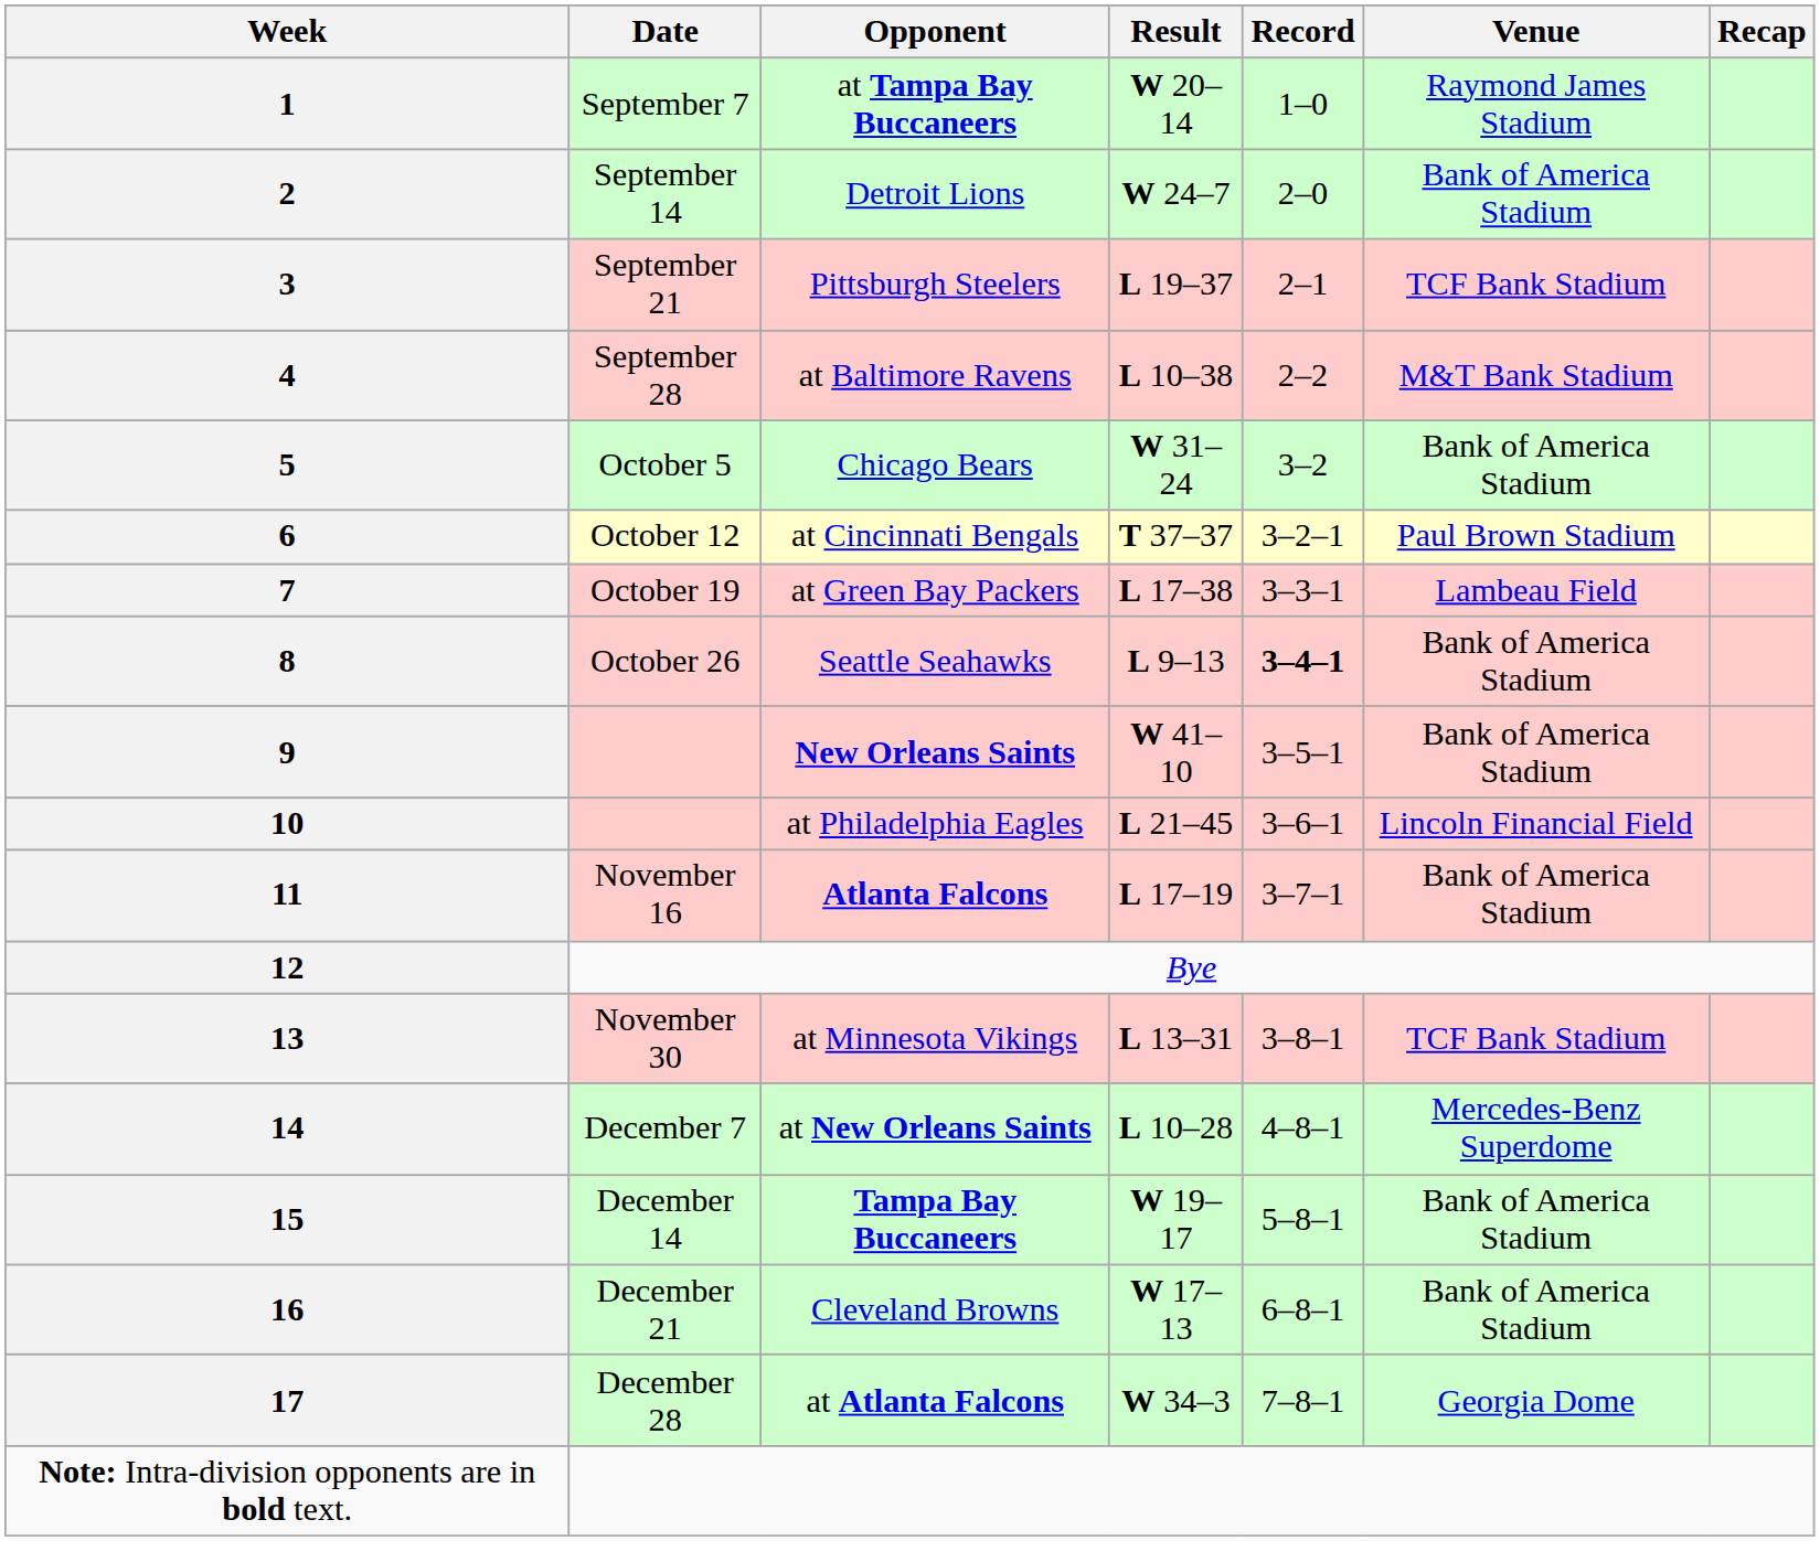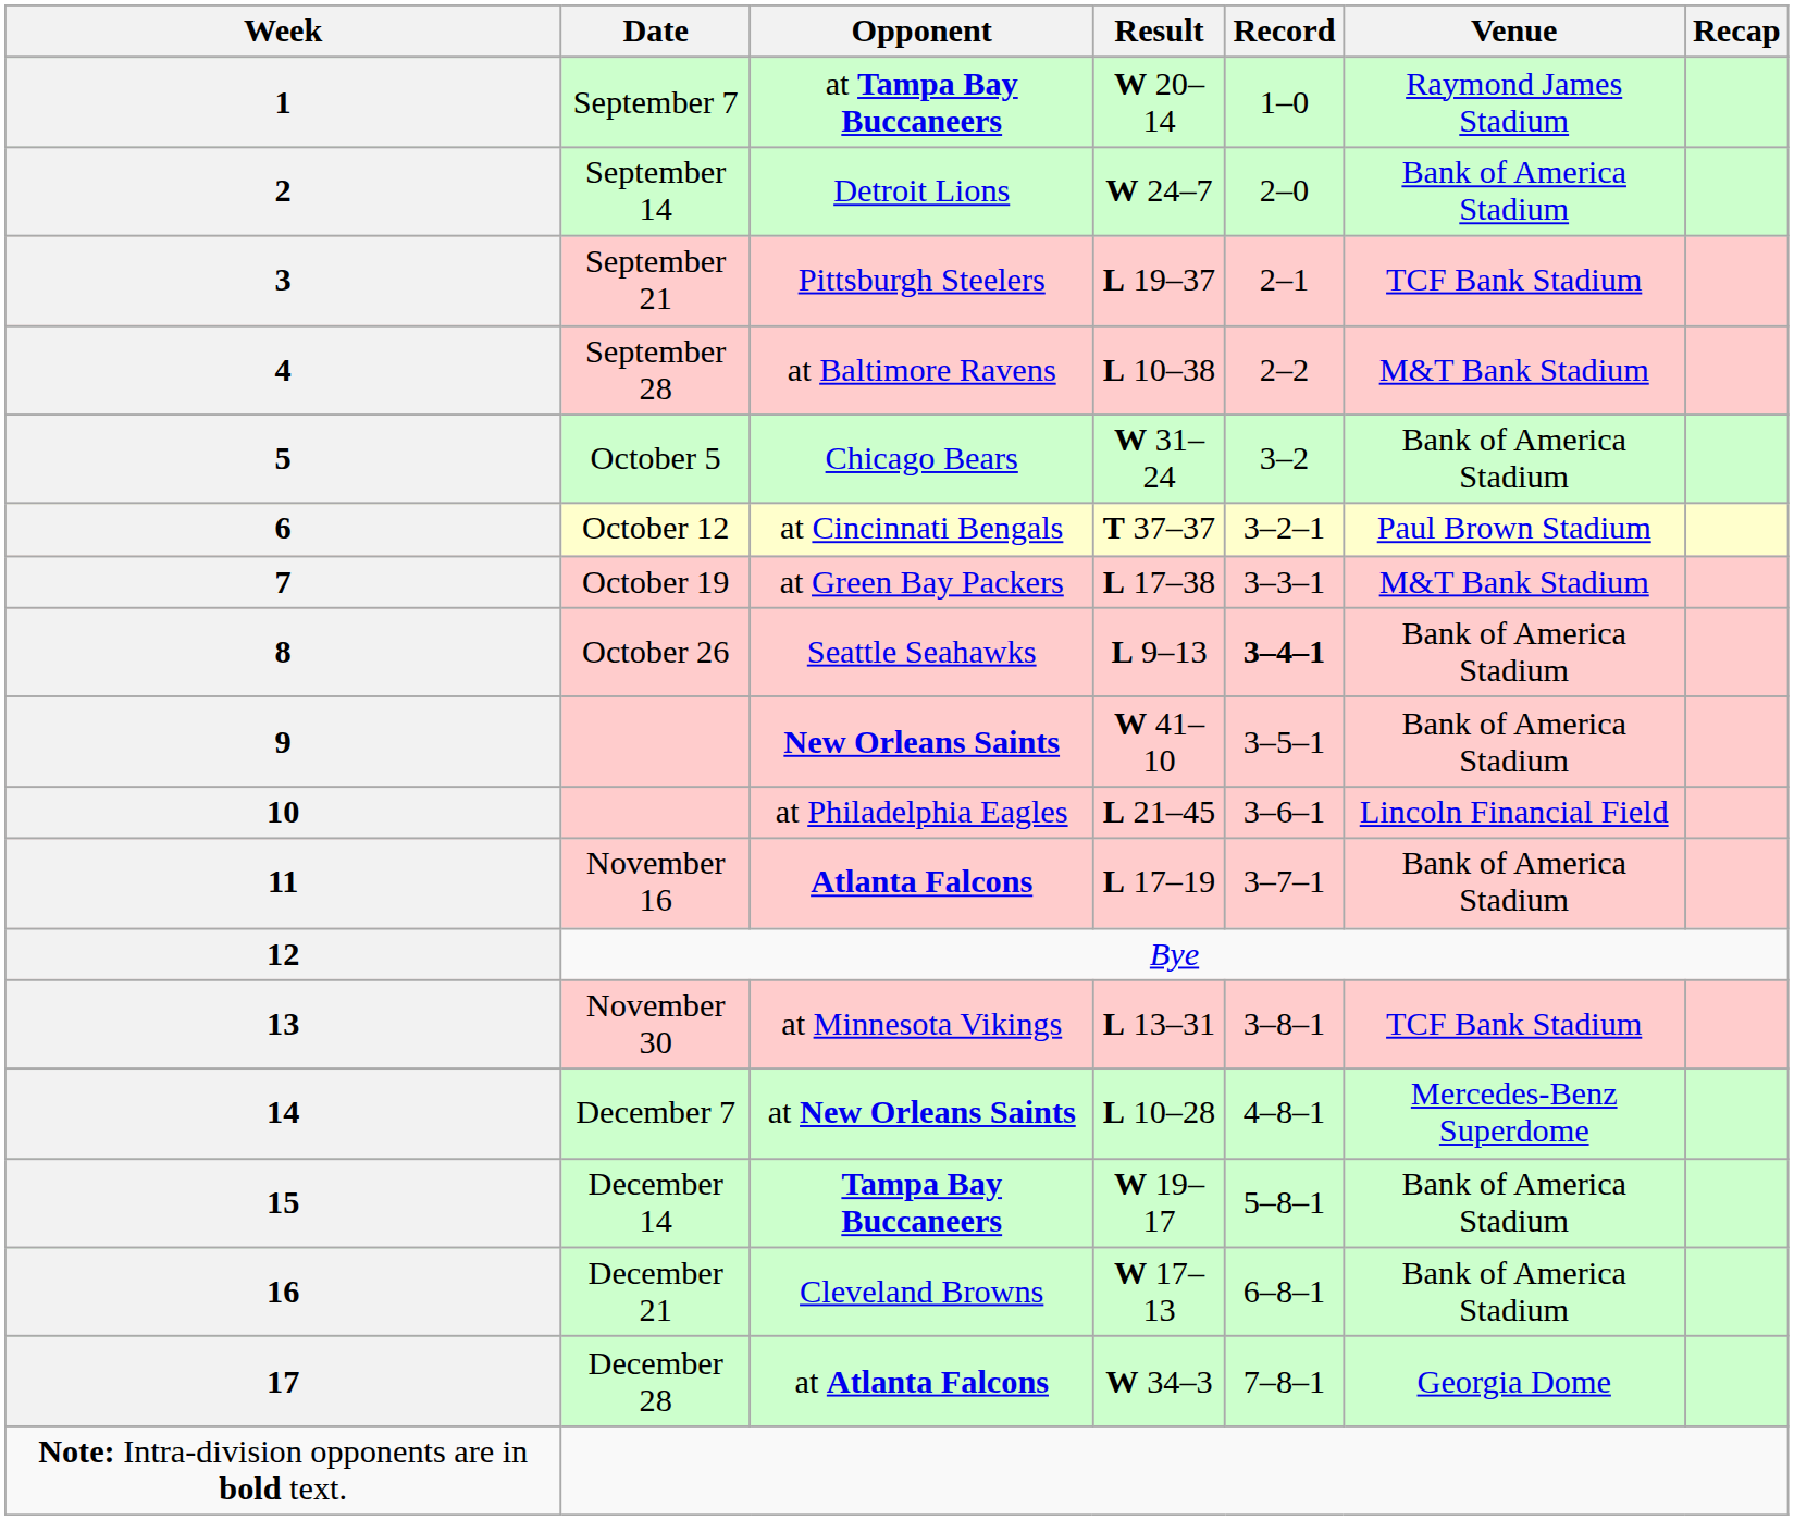7 | Venue: Lambeau Field -> M&T Bank Stadium
